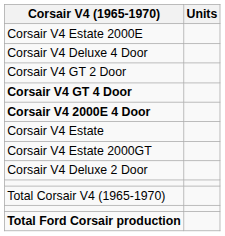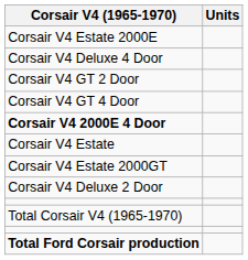row 5 | Corsair V4 (1965-1970): bold -> normal
